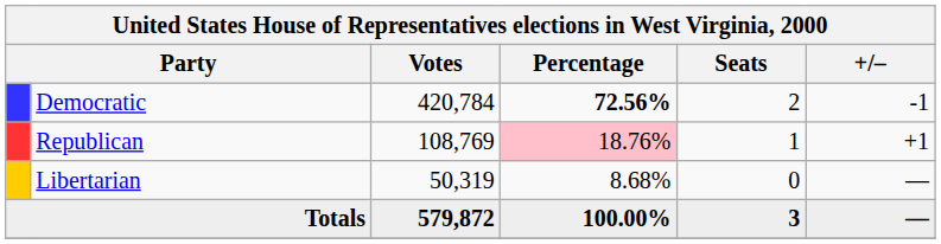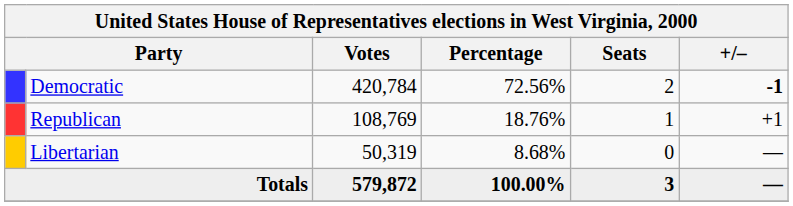Democratic | Percentage: bold -> normal
Democratic | +/–: normal -> bold
Republican | Percentage: pink background -> no background
